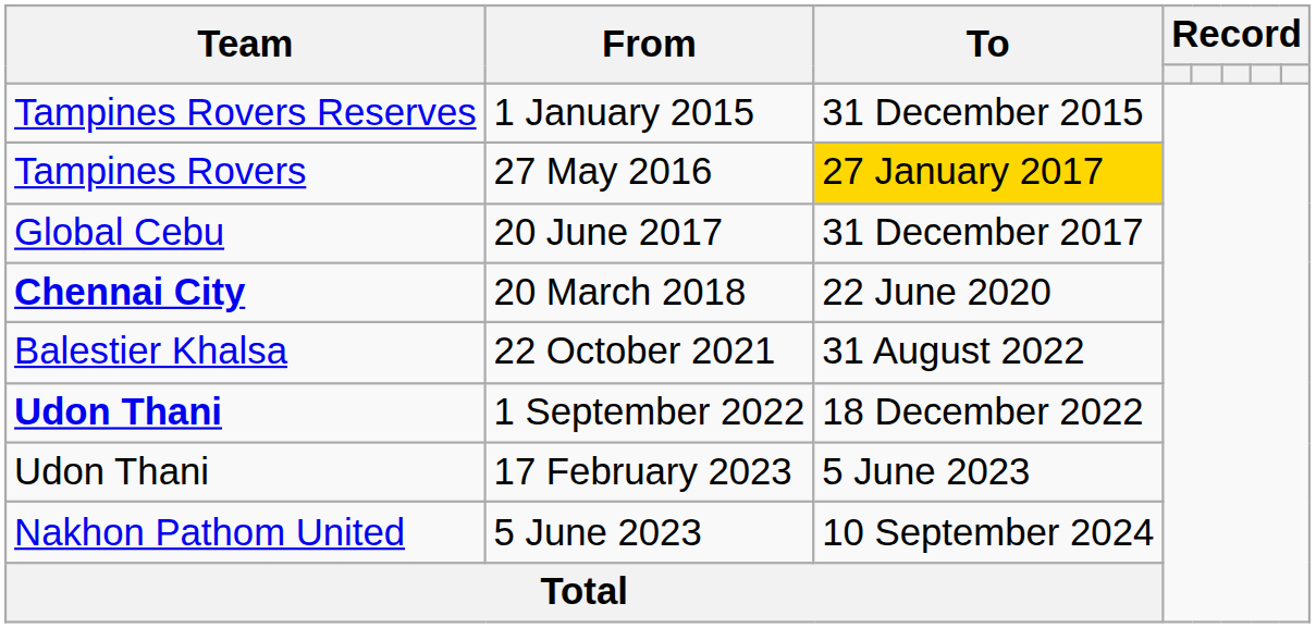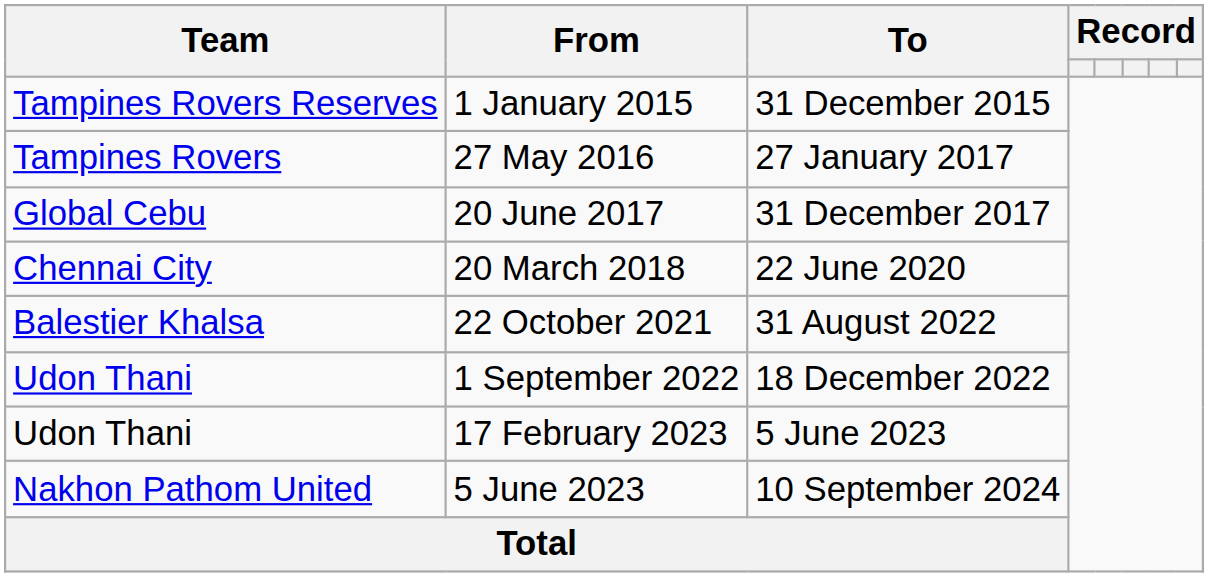27 May 2016 | To: gold background -> no background
20 March 2018 | Team: bold -> normal
1 September 2022 | Team: bold -> normal
